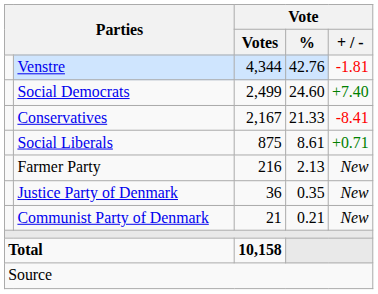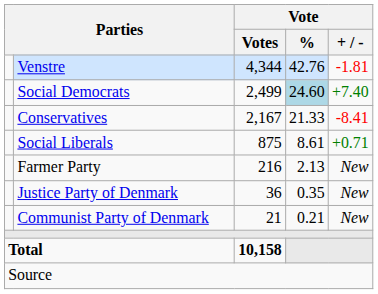Social Democrats | Vote / %: no background -> lightblue background
